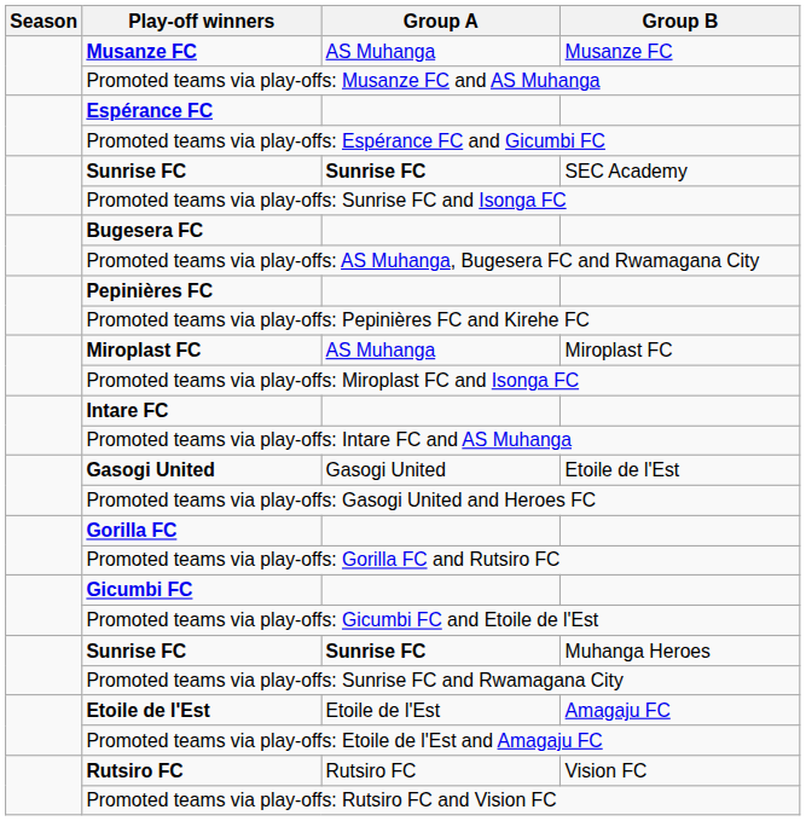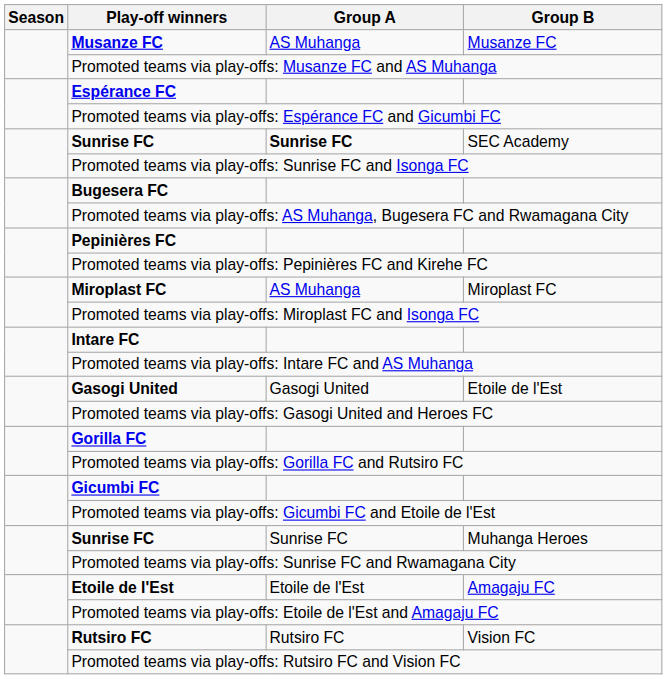Sunrise FC / Muhanga Heroes | Group A: bold -> normal
